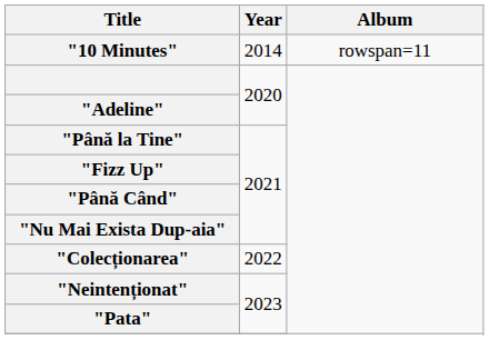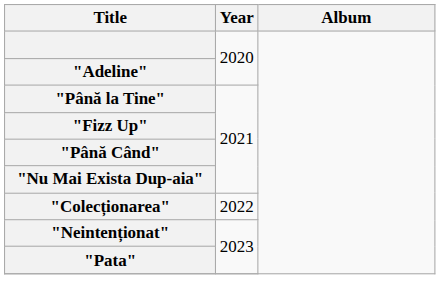- row: "10 Minutes" | 2014 | rowspan=11
